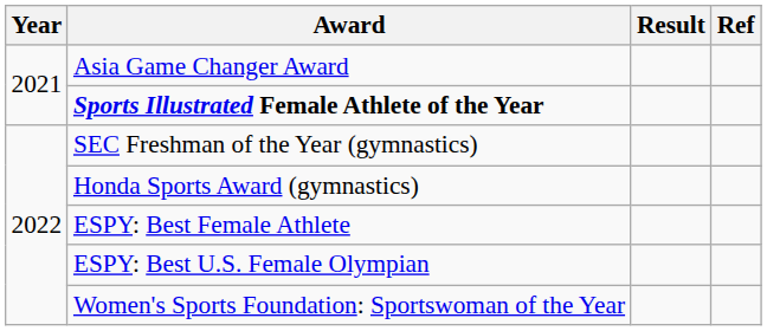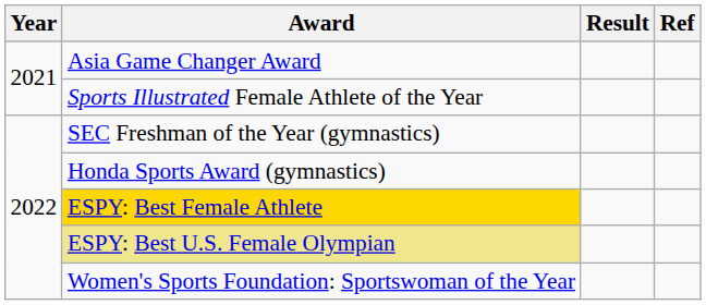Sports Illustrated Female Athlete of the Year | Award: bold -> normal
ESPY: Best Female Athlete | Award: no background -> gold background
ESPY: Best U.S. Female Olympian | Award: no background -> khaki background
